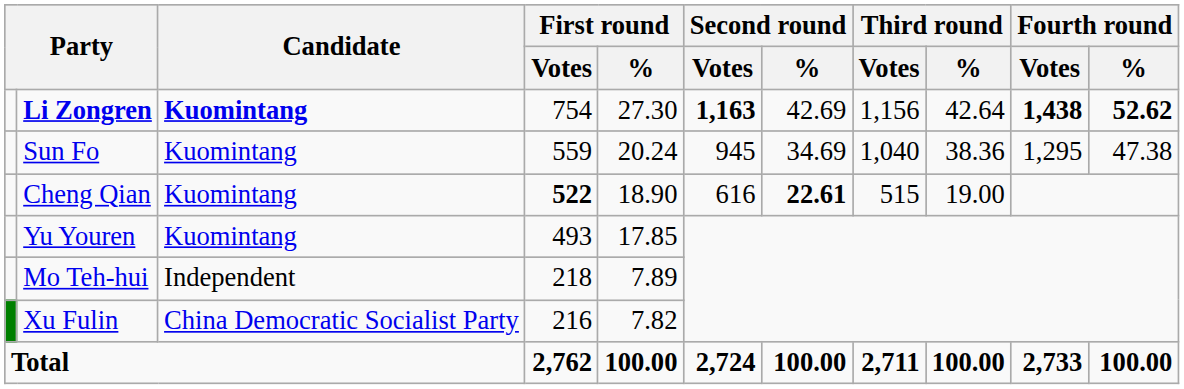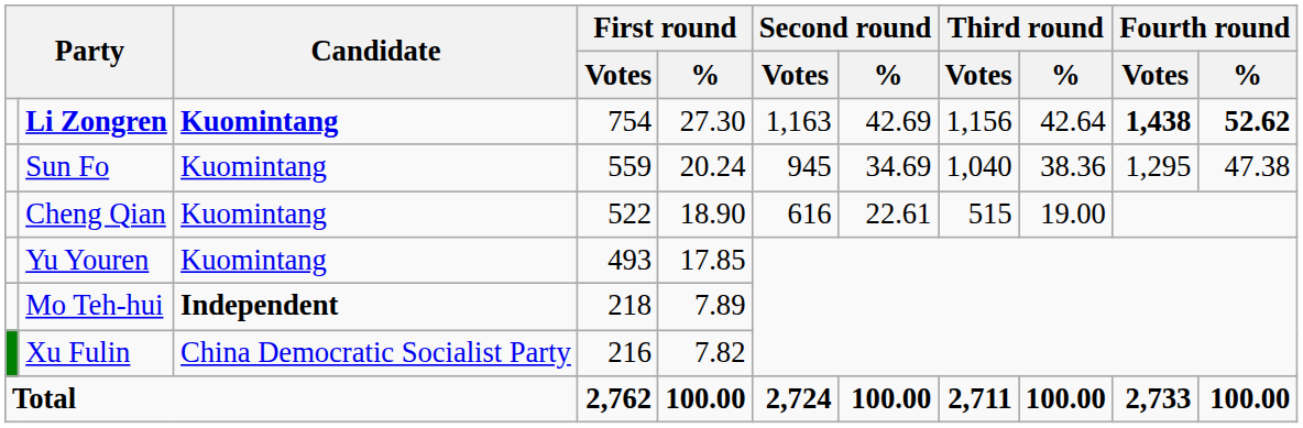Li Zongren | Second round / Votes: bold -> normal
Cheng Qian | First round / Votes: bold -> normal
Cheng Qian | Second round / %: bold -> normal
Mo Teh-hui | Candidate: normal -> bold
